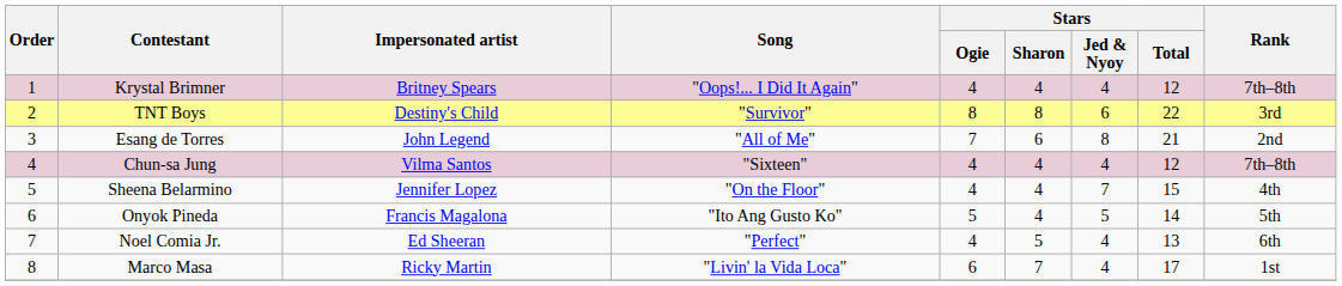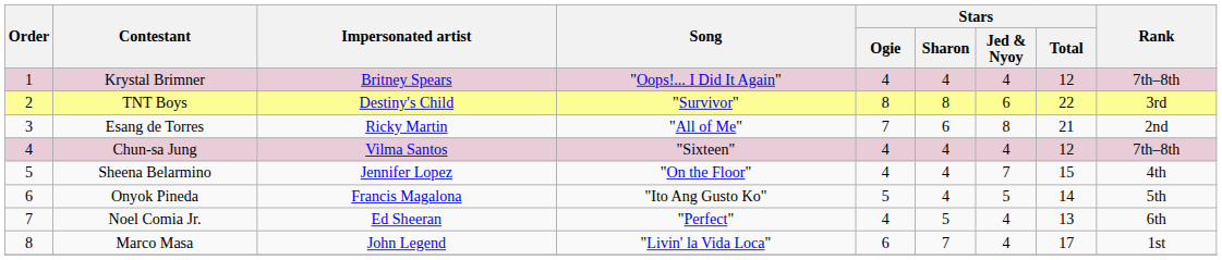Esang de Torres | Impersonated artist: John Legend -> Ricky Martin
Marco Masa | Impersonated artist: Ricky Martin -> John Legend
